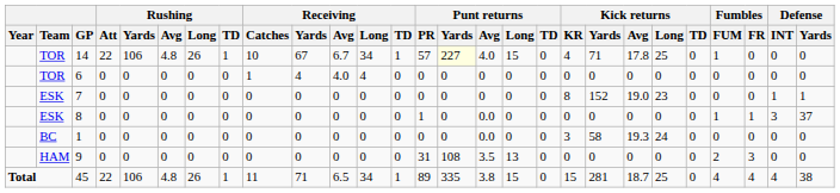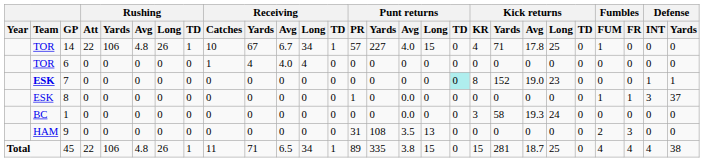14 | Punt returns / Yards: lightyellow background -> no background
7 | Team: normal -> bold
7 | Punt returns / TD: no background -> paleturquoise background
